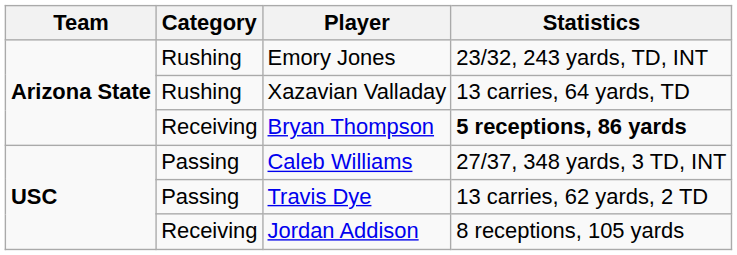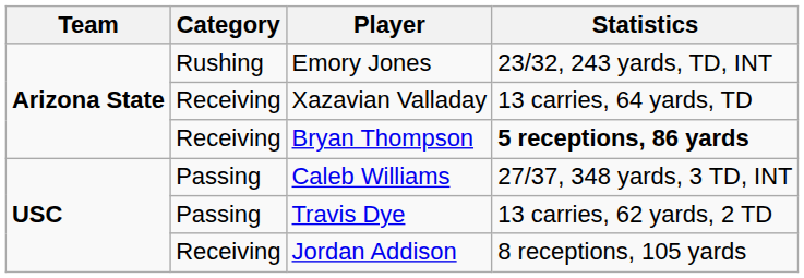Xazavian Valladay | Category: Rushing -> Receiving
